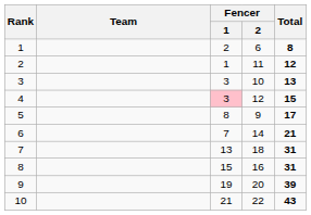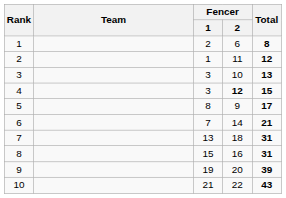4 | Fencer / 1: pink background -> no background
4 | Fencer / 2: normal -> bold
